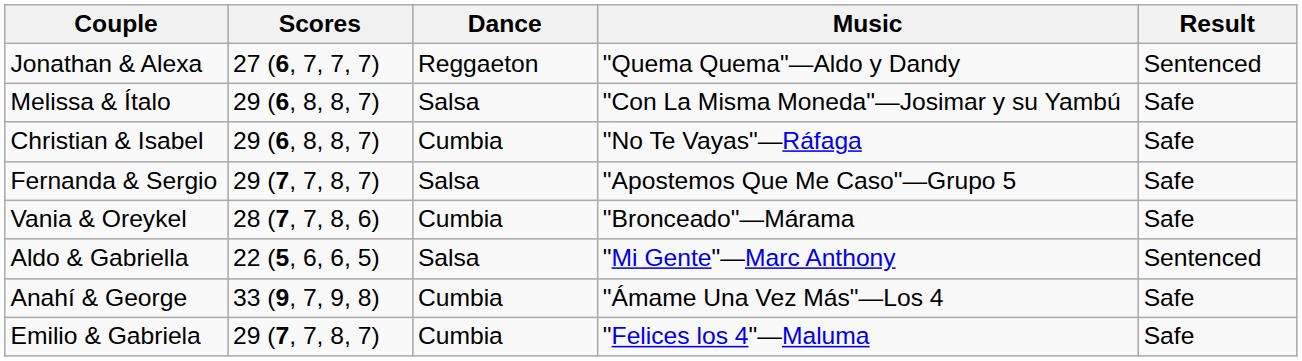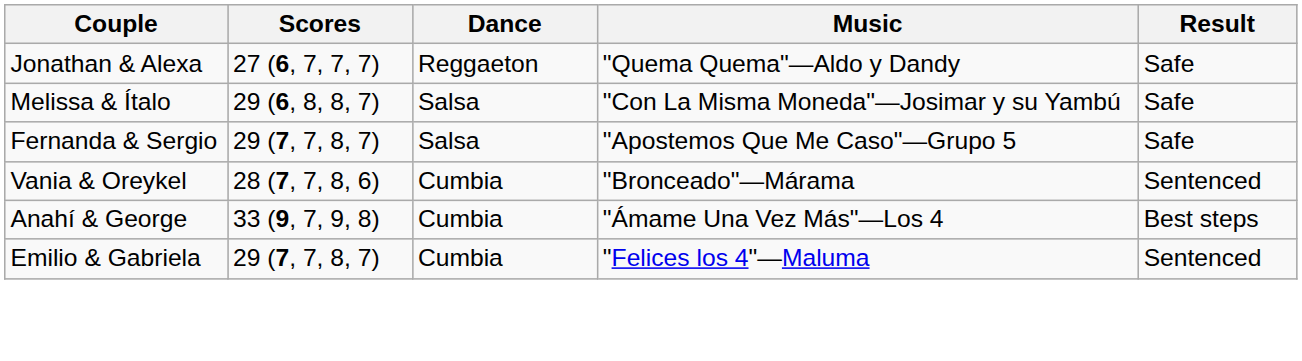Jonathan & Alexa | Result: Sentenced -> Safe
- row: Christian & Isabel | 29 (6, 8, 8, 7) | Cumbia | "No Te Vayas"—Ráfaga | Safe
Vania & Oreykel | Result: Safe -> Sentenced
- row: Aldo & Gabriella | 22 (5, 6, 6, 5) | Salsa | "Mi Gente"—Marc Anthony | Sentenced
Anahí & George | Result: Safe -> Best steps
Emilio & Gabriela | Result: Safe -> Sentenced
